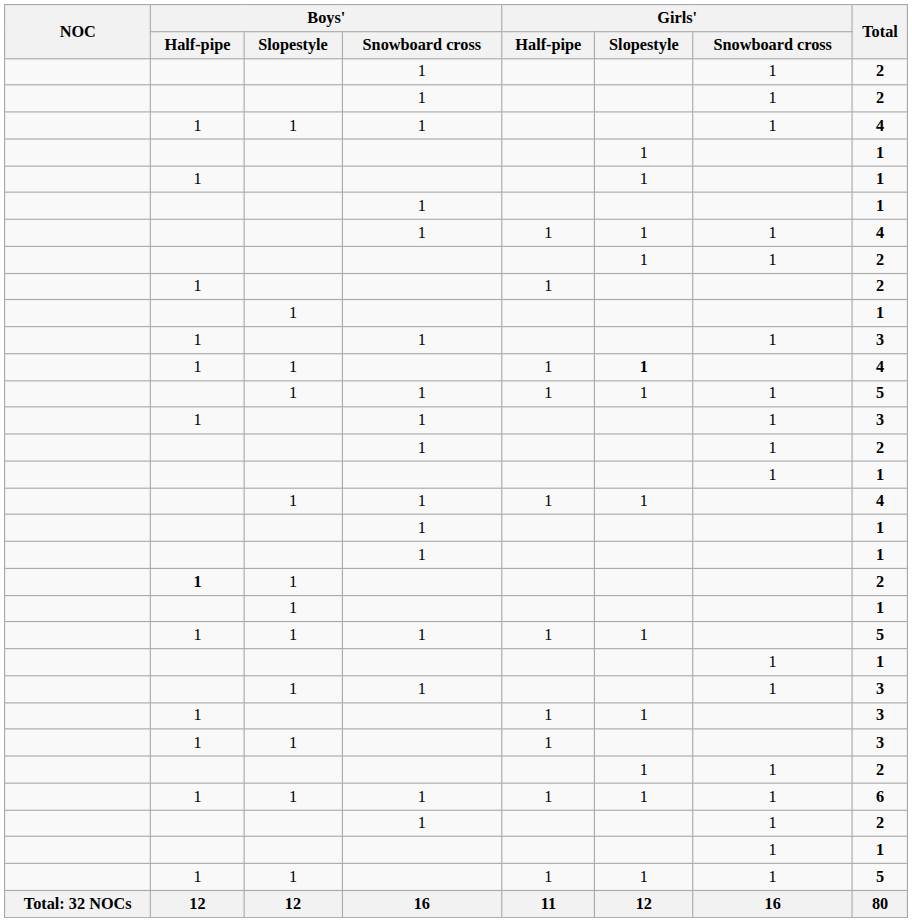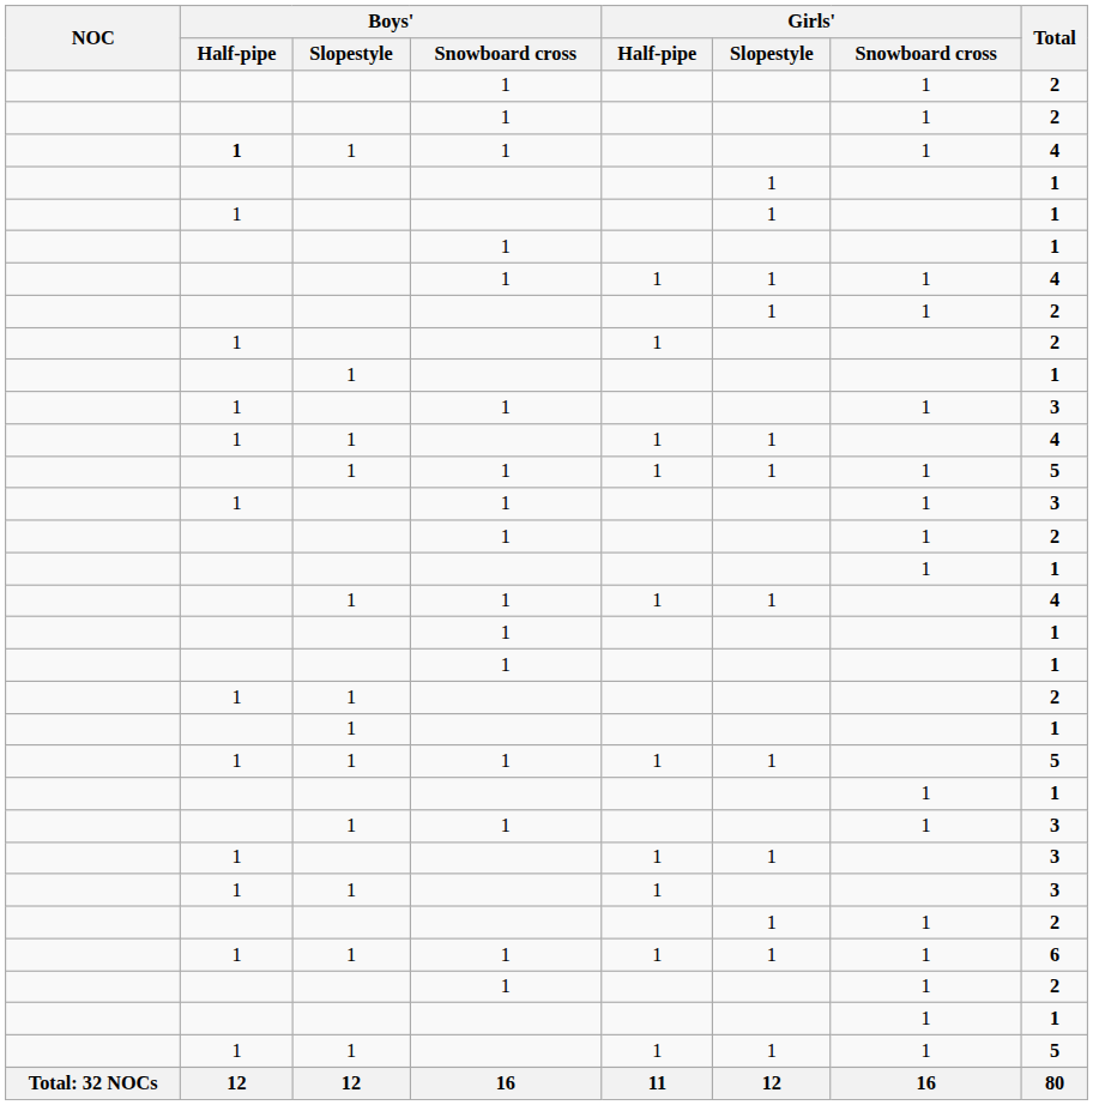row 5 | Boys' / Half-pipe: normal -> bold
row 14 | Girls' / Slopestyle: bold -> normal
row 22 | Boys' / Half-pipe: bold -> normal
